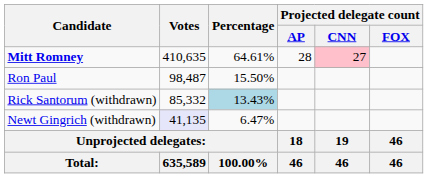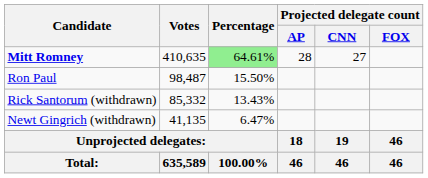Mitt Romney | Percentage: no background -> lightgreen background
Mitt Romney | Projected delegate count / CNN: pink background -> no background
Rick Santorum (withdrawn) | Percentage: lightblue background -> no background
Newt Gingrich (withdrawn) | Votes: lavender background -> no background
